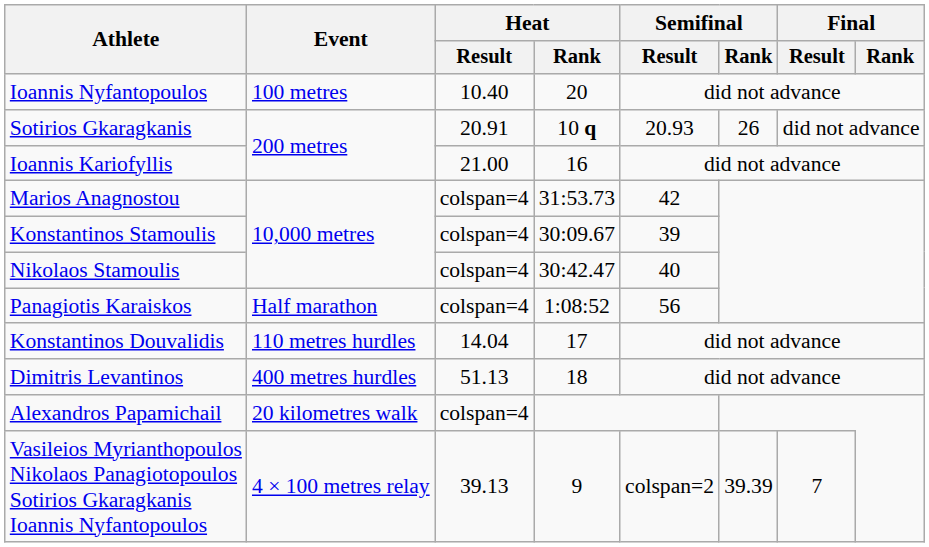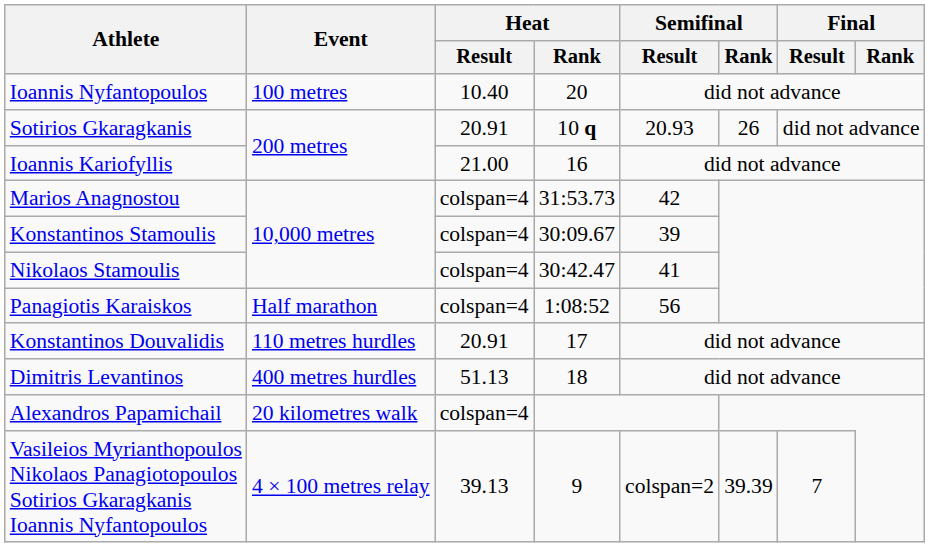Nikolaos Stamoulis | Semifinal / Result: 40 -> 41
Konstantinos Douvalidis | Heat / Result: 14.04 -> 20.91
